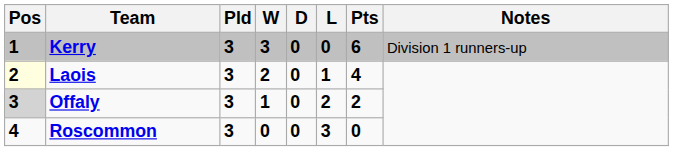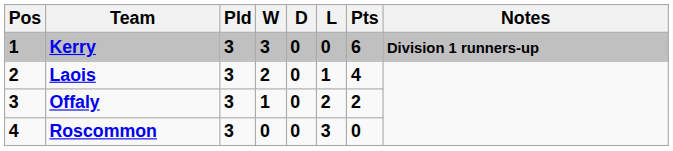Kerry | Notes: normal -> bold
Laois | Pos: lightyellow background -> no background
Offaly | Pos: lightgrey background -> no background
